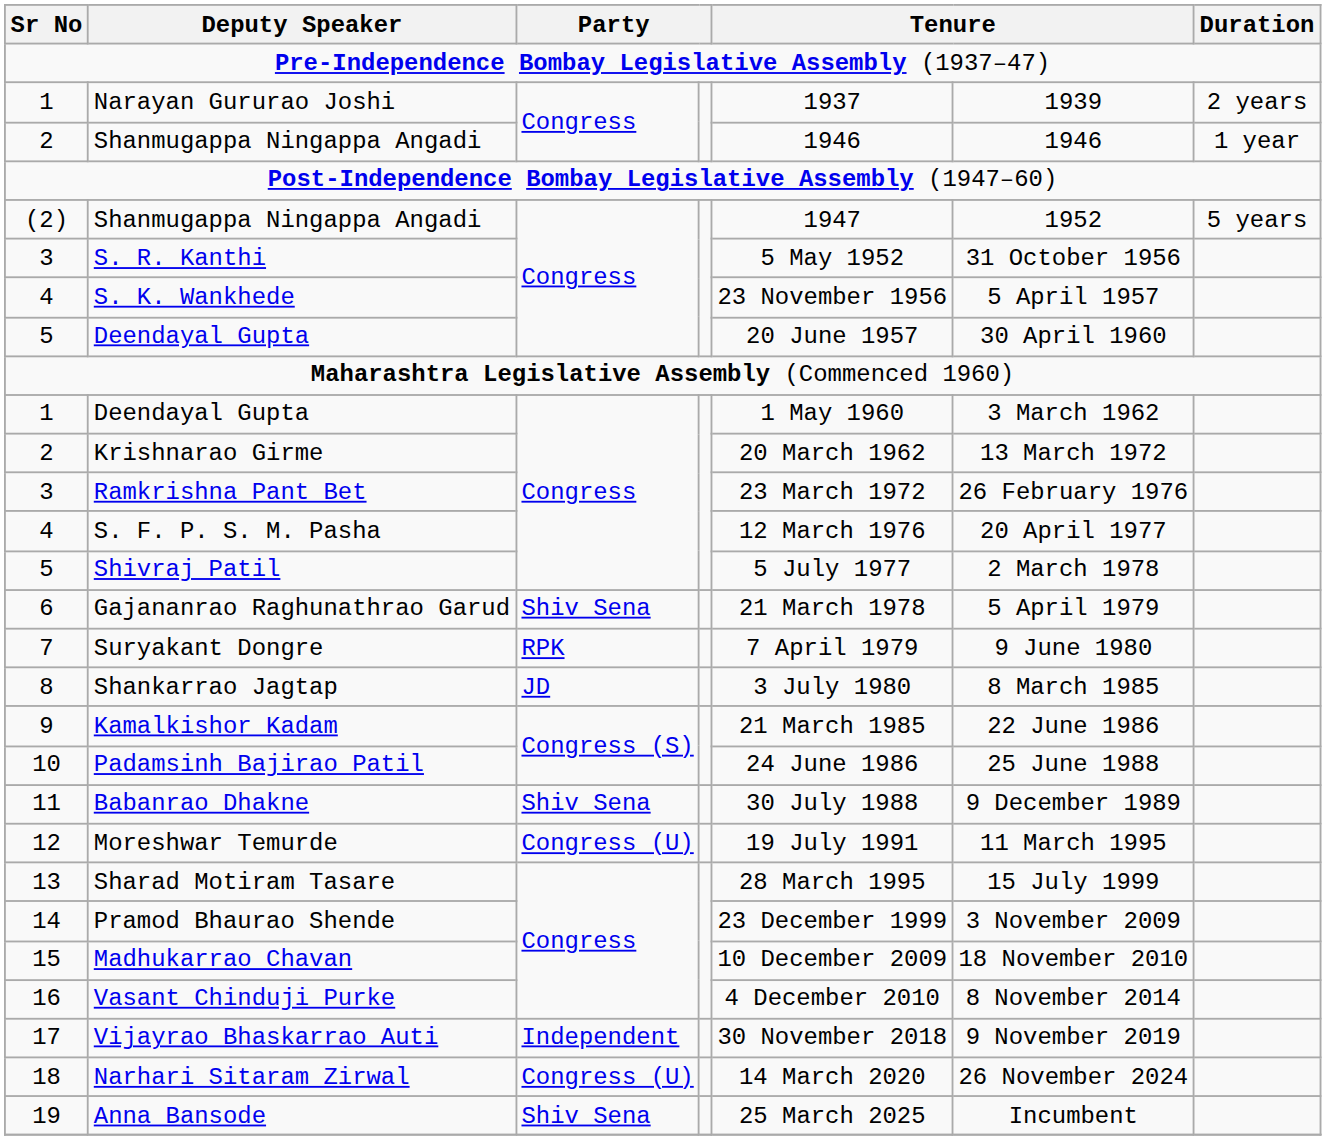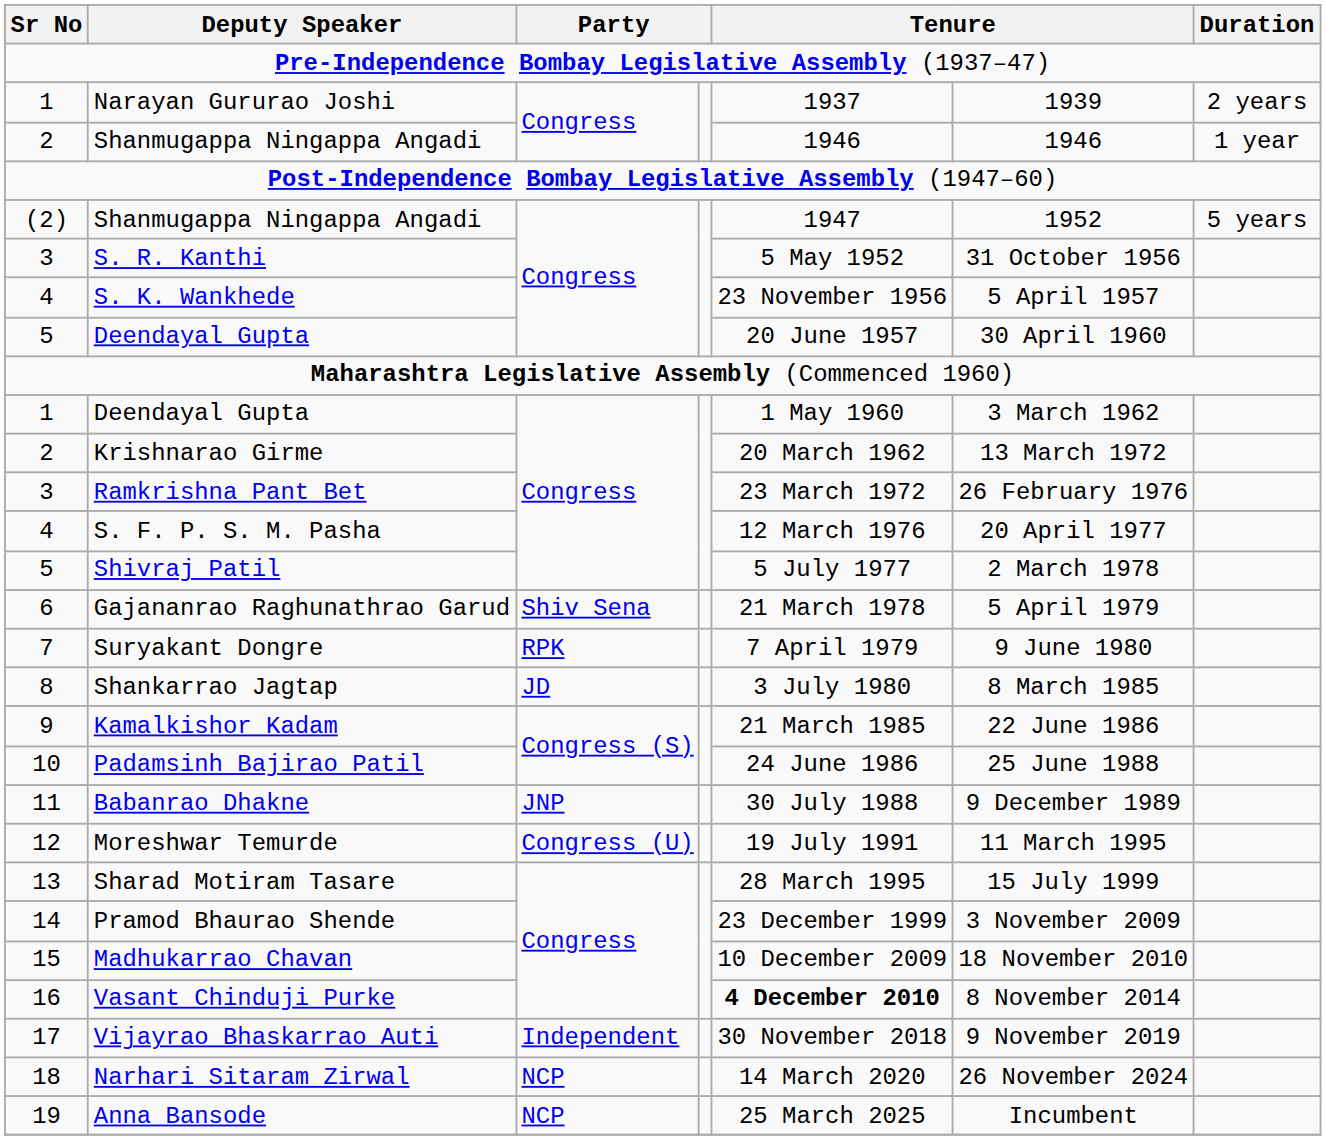Babanrao Dhakne | column 3: Shiv Sena -> JNP
Vasant Chinduji Purke | column 5: normal -> bold
Narhari Sitaram Zirwal | column 3: Congress (U) -> NCP
Anna Bansode | column 3: Shiv Sena -> NCP
